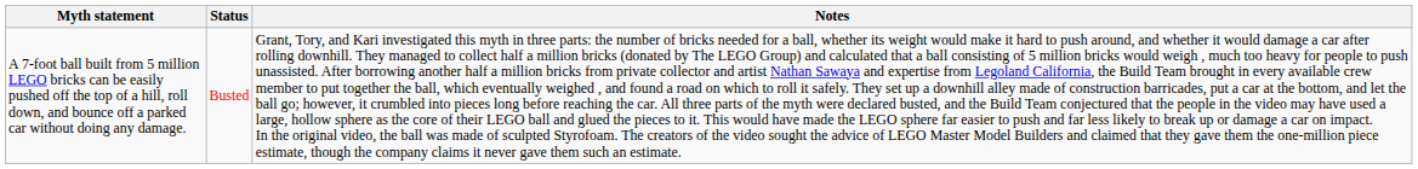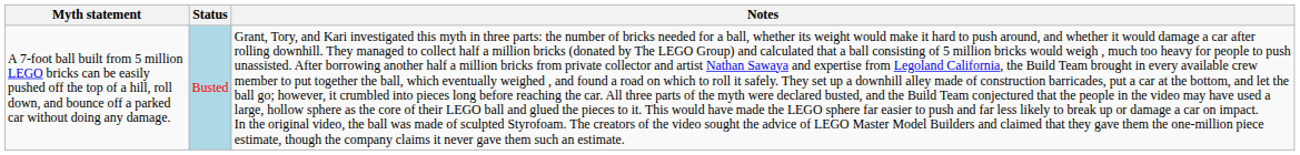row 2 | Status: no background -> lightblue background
